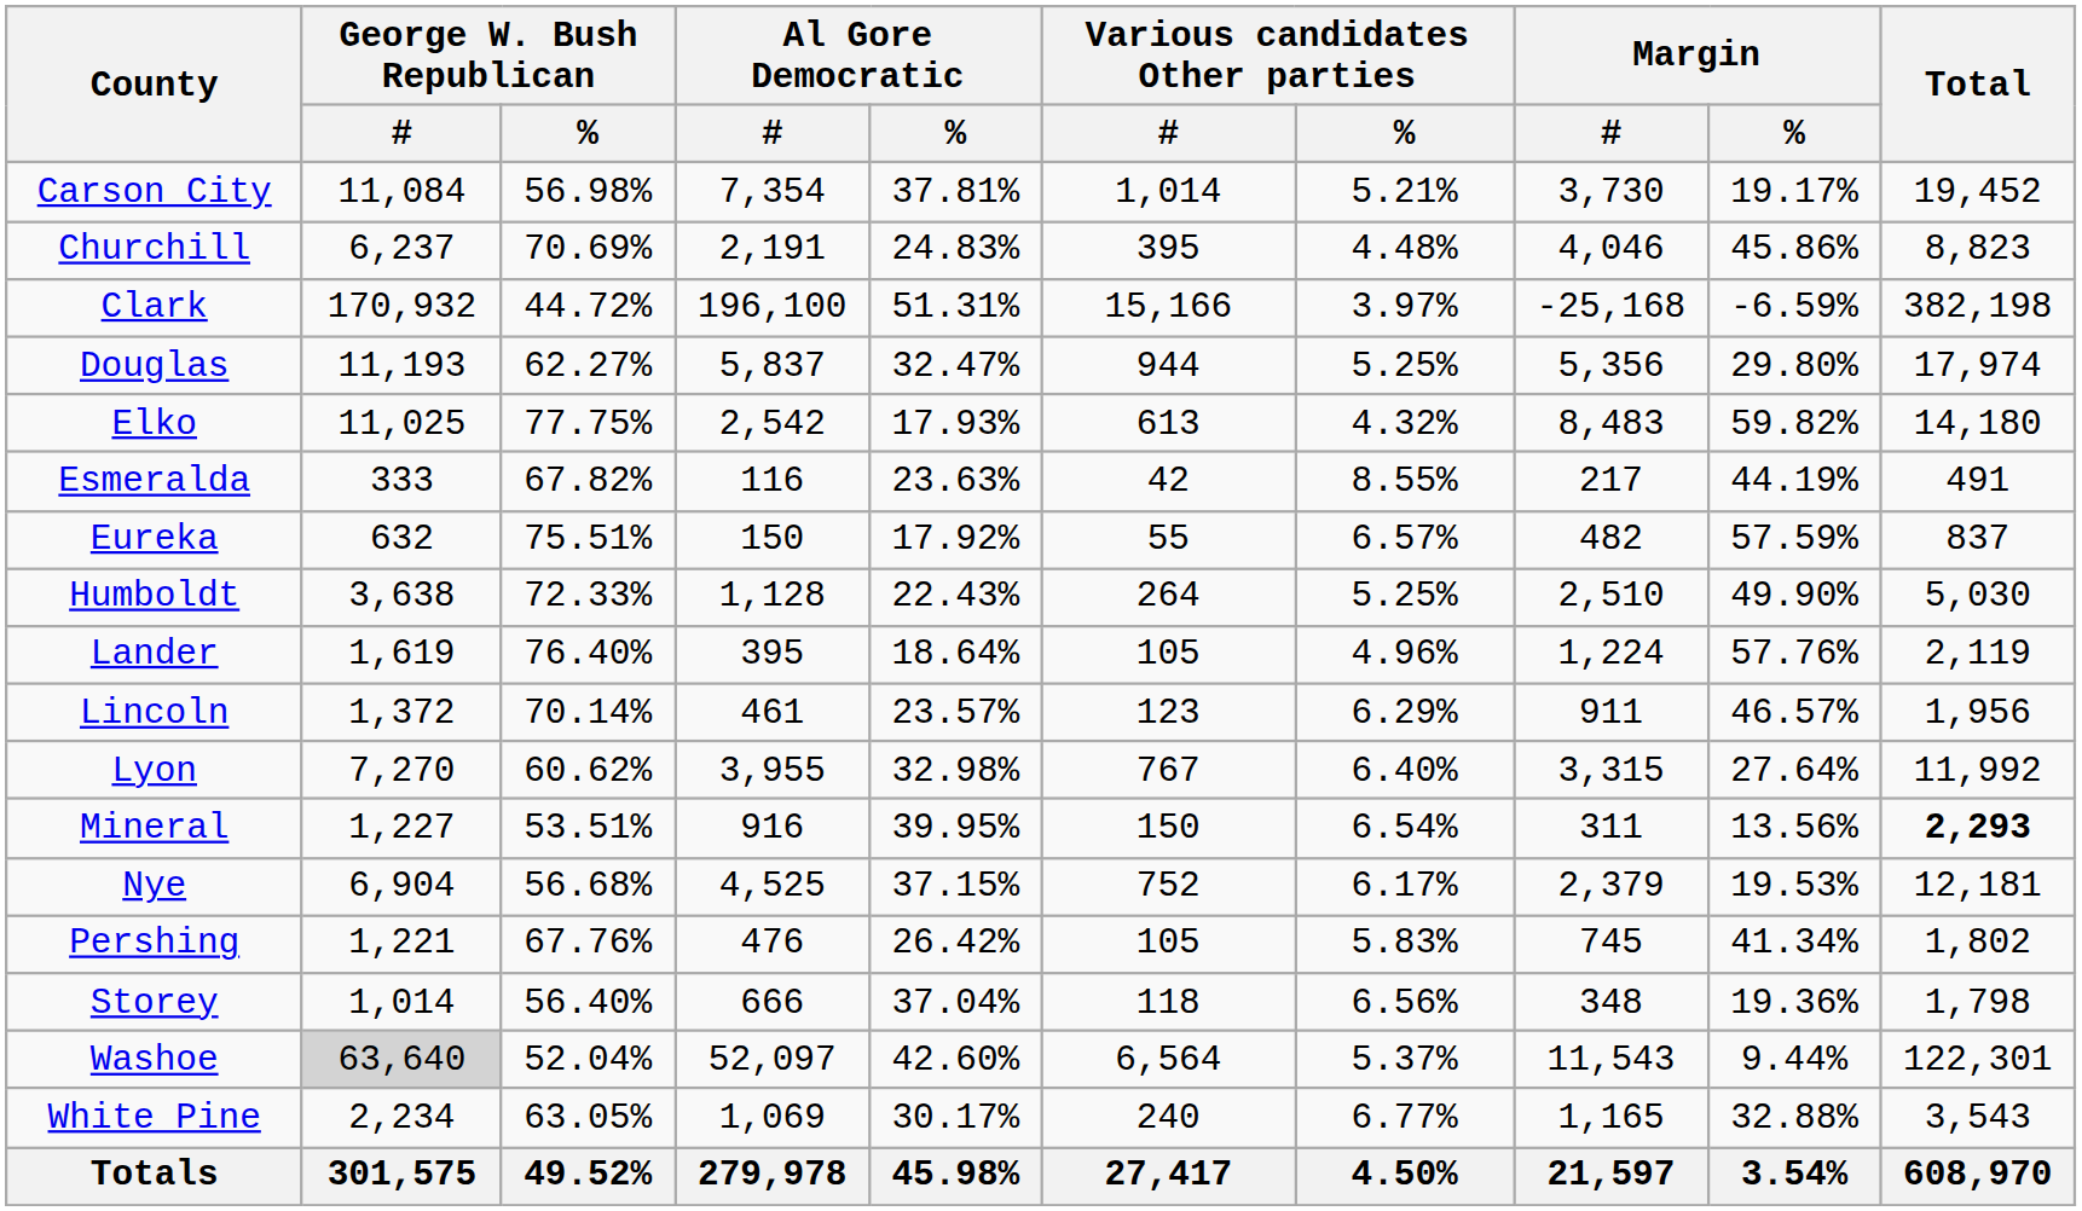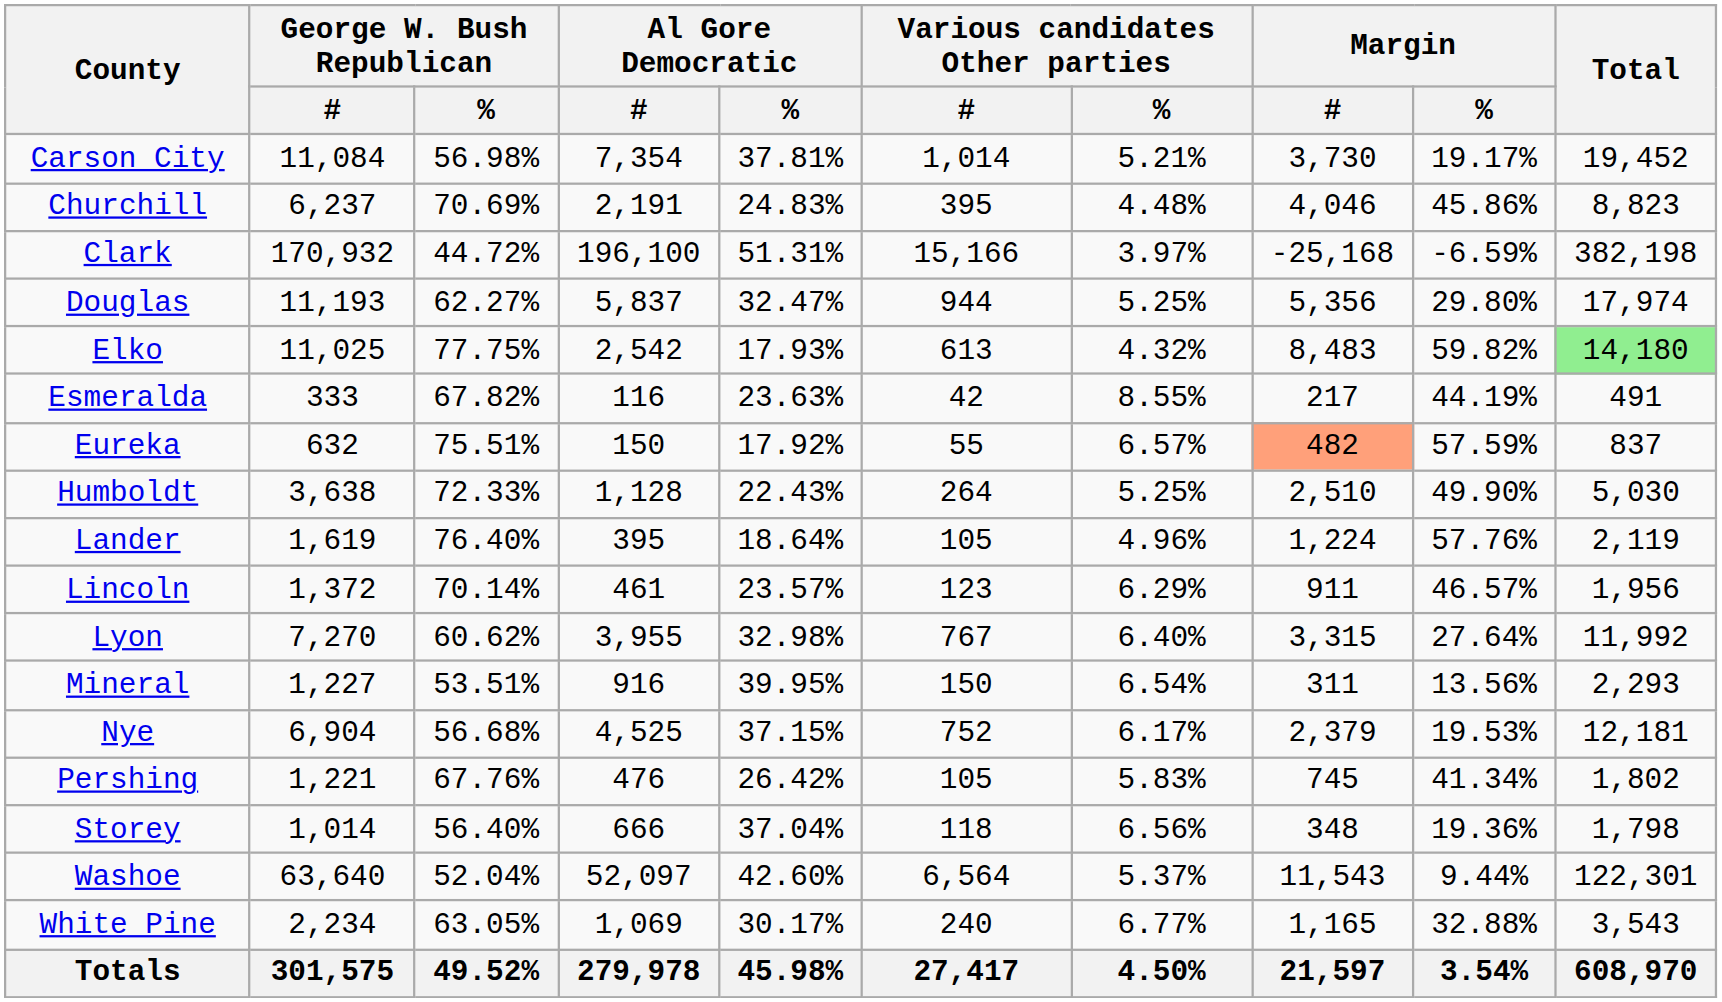Elko | Total: no background -> lightgreen background
Eureka | Margin / #: no background -> lightsalmon background
Mineral | Total: bold -> normal
Washoe | George W. Bush Republican / #: lightgrey background -> no background
